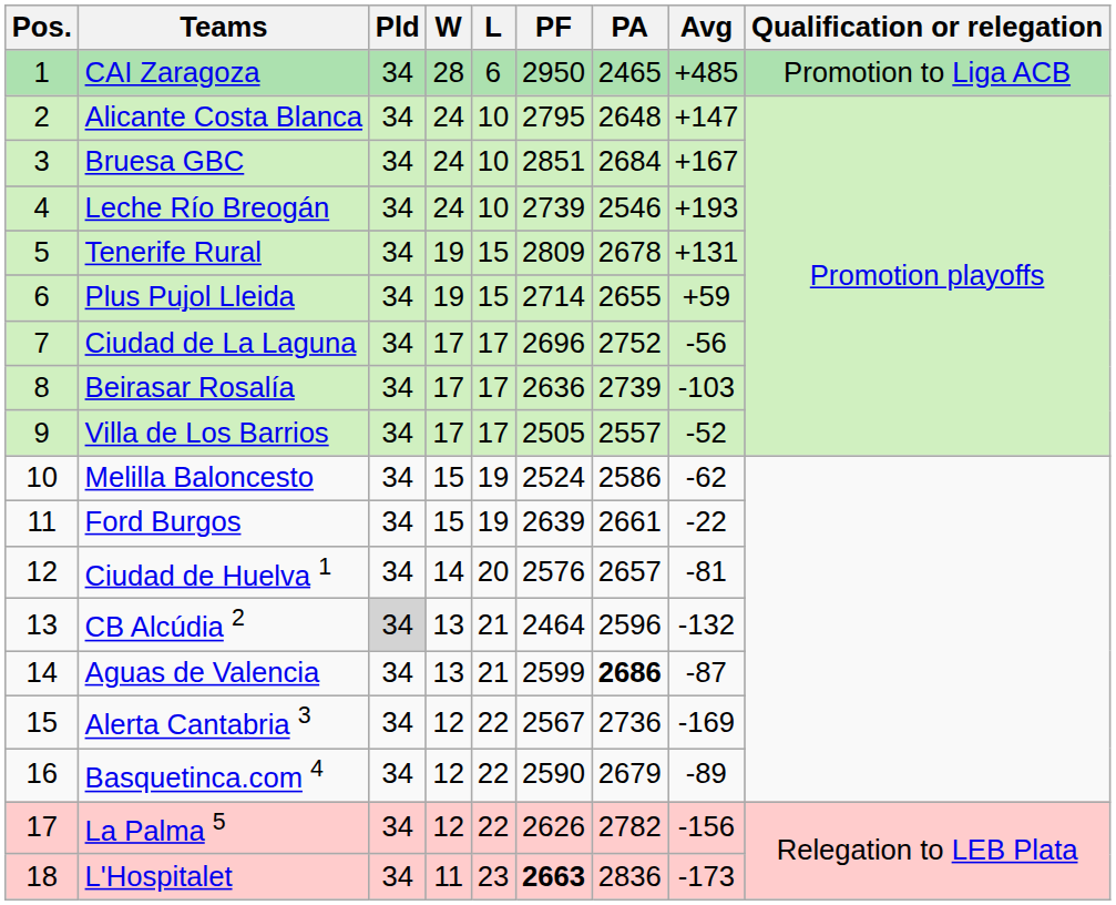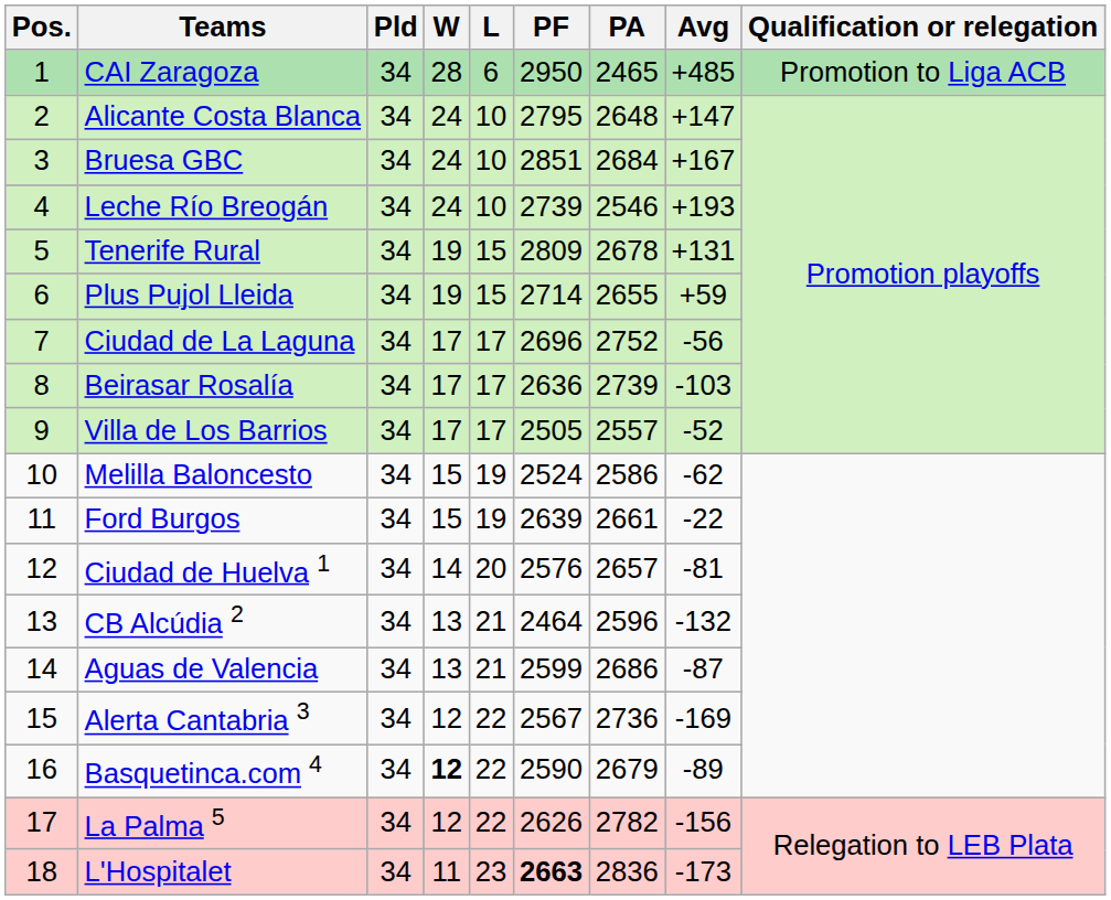CB Alcúdia 2 | Pld: lightgrey background -> no background
Aguas de Valencia | PA: bold -> normal
Basquetinca.com 4 | W: normal -> bold
